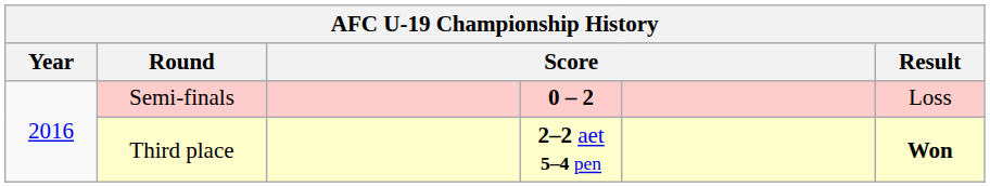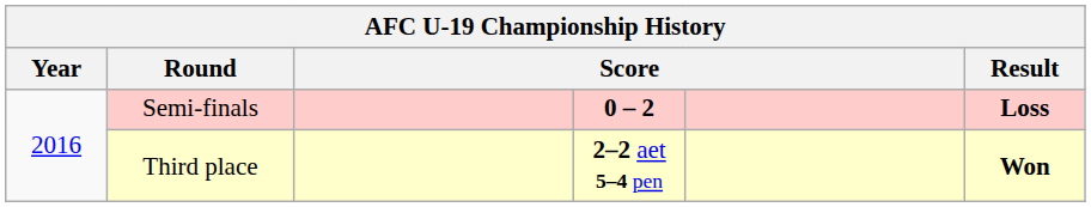Semi-finals | Result: normal -> bold
